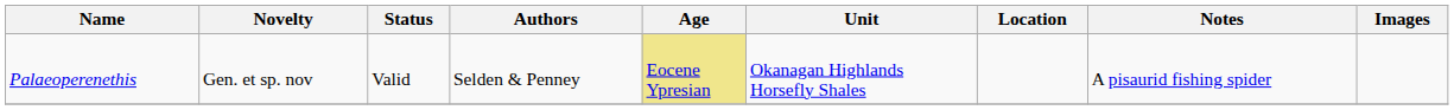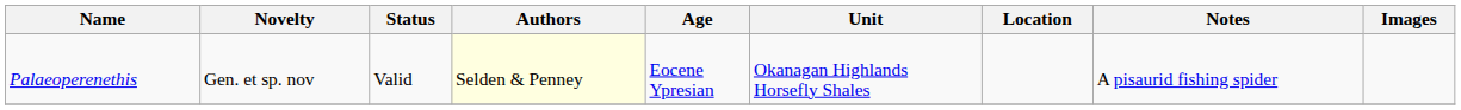Palaeoperenethis | Authors: no background -> lightyellow background
Palaeoperenethis | Age: khaki background -> no background
